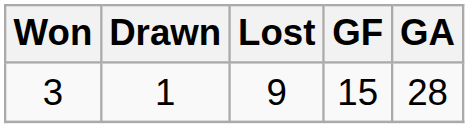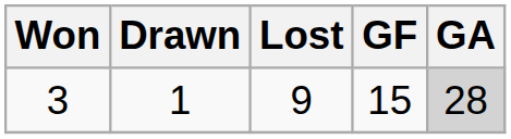3 | GA: no background -> lightgrey background
